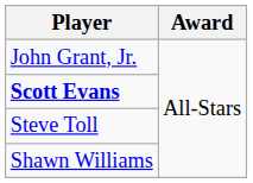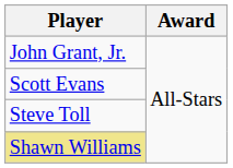row 3 | Player: bold -> normal
row 5 | Player: no background -> khaki background
